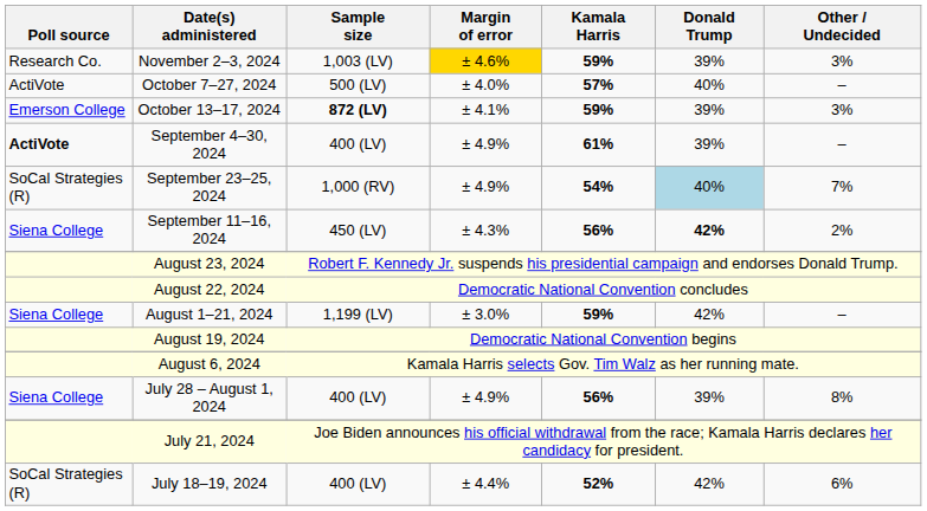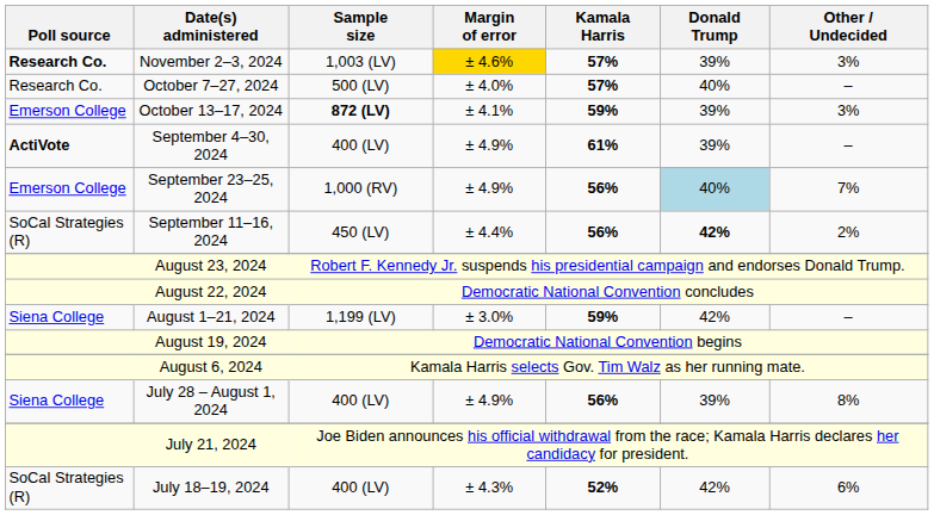November 2–3, 2024 | Poll source: normal -> bold
November 2–3, 2024 | Kamala Harris: 59% -> 57%
October 7–27, 2024 | Poll source: ActiVote -> Research Co.
September 23–25, 2024 | Poll source: SoCal Strategies (R) -> Emerson College
September 23–25, 2024 | Kamala Harris: 54% -> 56%
September 11–16, 2024 | Poll source: Siena College -> SoCal Strategies (R)
September 11–16, 2024 | Margin of error: ± 4.3% -> ± 4.4%
July 18–19, 2024 | Margin of error: ± 4.4% -> ± 4.3%
